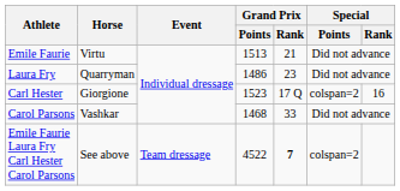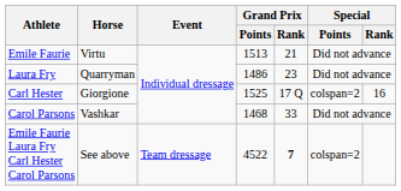Carl Hester | Grand Prix / Points: 1523 -> 1525
